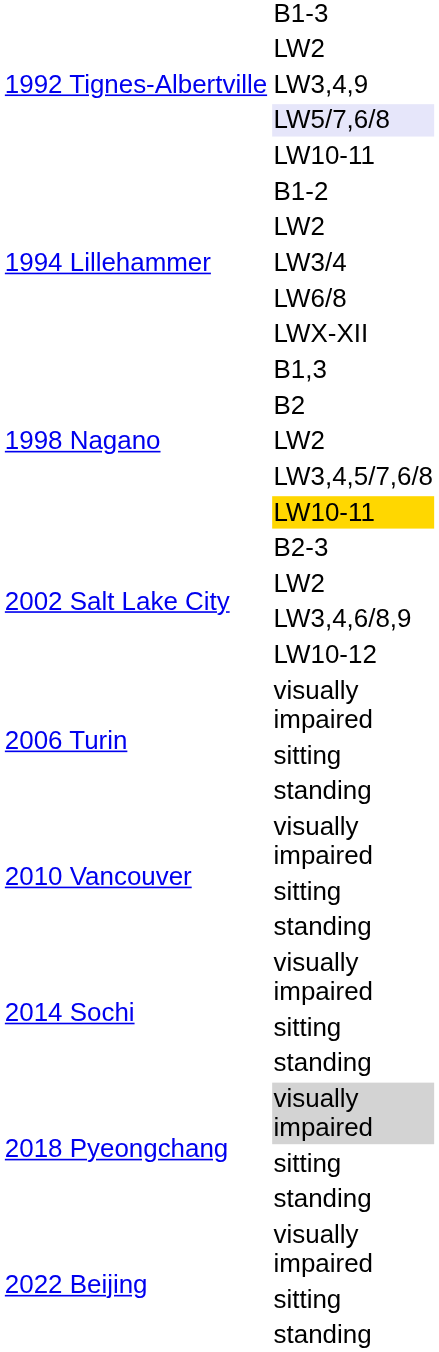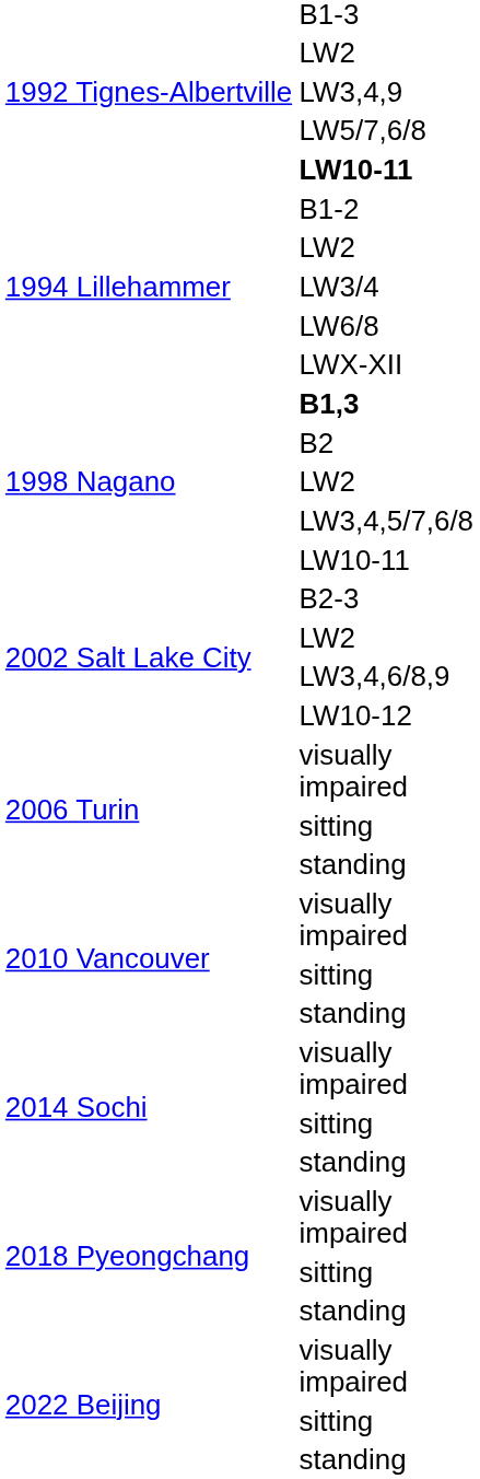LW5/7,6/8 | column 2: lavender background -> no background
1992 Tignes-Albertville / LW10-11 | column 2: normal -> bold
B1,3 | column 2: normal -> bold
1998 Nagano / LW10-11 | column 2: gold background -> no background
2018 Pyeongchang / visually impaired | column 2: lightgrey background -> no background
